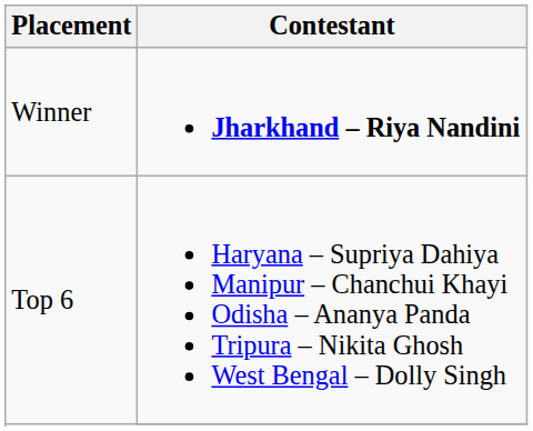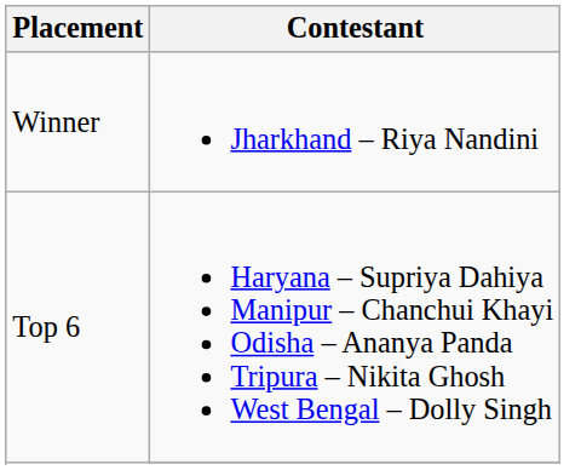row 2 | Contestant: bold -> normal
